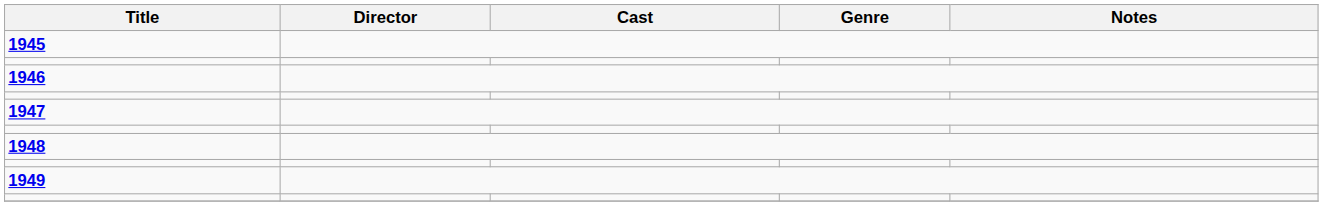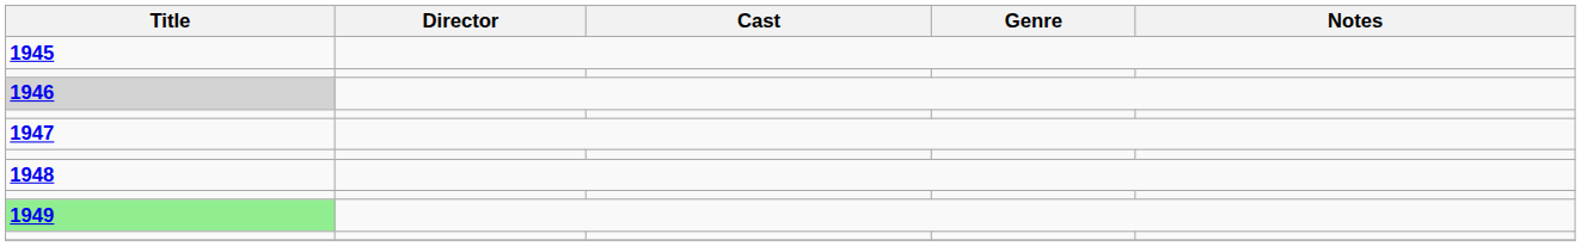1946 | Title: no background -> lightgrey background
1949 | Title: no background -> lightgreen background
